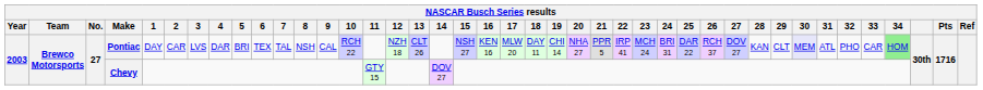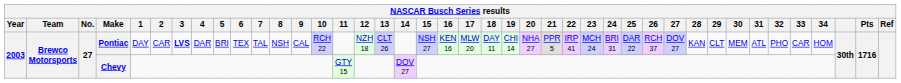Pontiac | 3: normal -> bold
Pontiac | 30: lavender background -> no background
Pontiac | 34: lightgreen background -> no background
